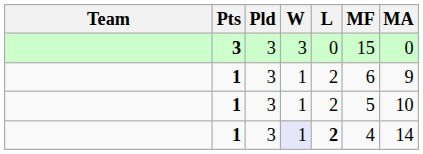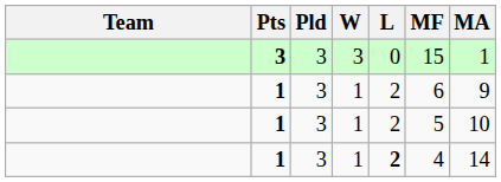row 2 | MA: 0 -> 1
row 5 | W: lavender background -> no background
